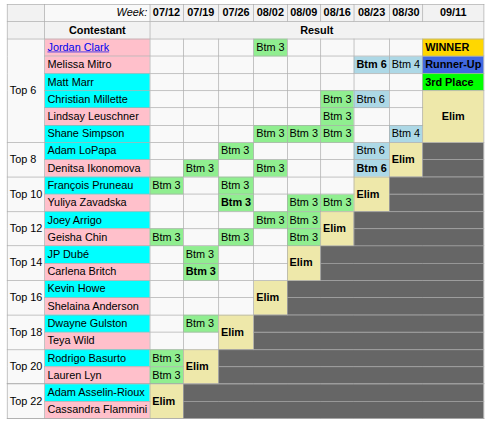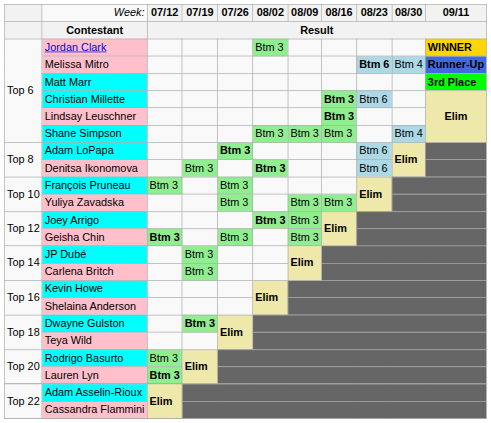Christian Millette | column 8: normal -> bold
Lindsay Leuschner | column 8: normal -> bold
Adam LoPapa | column 5: normal -> bold
Denitsa Ikonomova | column 6: normal -> bold
Denitsa Ikonomova | column 9: bold -> normal
Yuliya Zavadska | column 5: bold -> normal
Joey Arrigo | column 6: normal -> bold
Geisha Chin | column 3: normal -> bold
Carlena Britch | column 4: bold -> normal
Dwayne Gulston | column 4: normal -> bold
Lauren Lyn | column 3: normal -> bold
